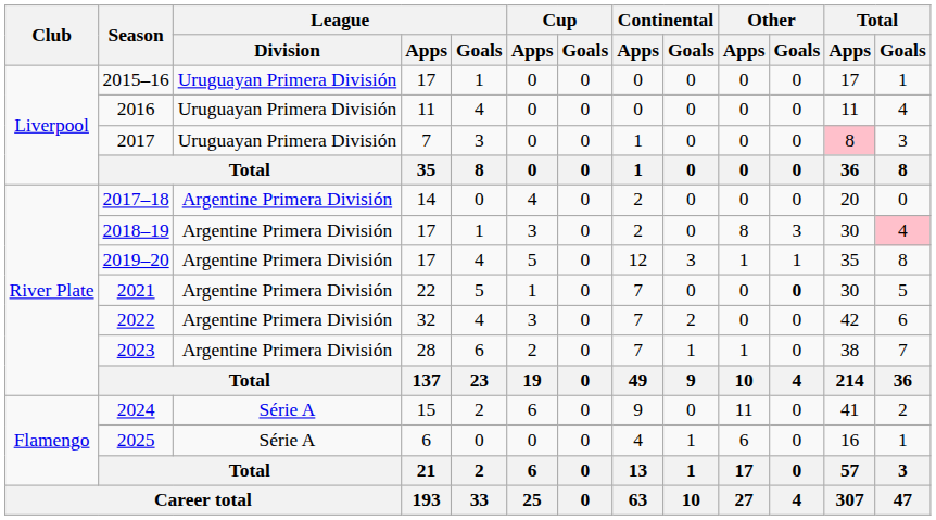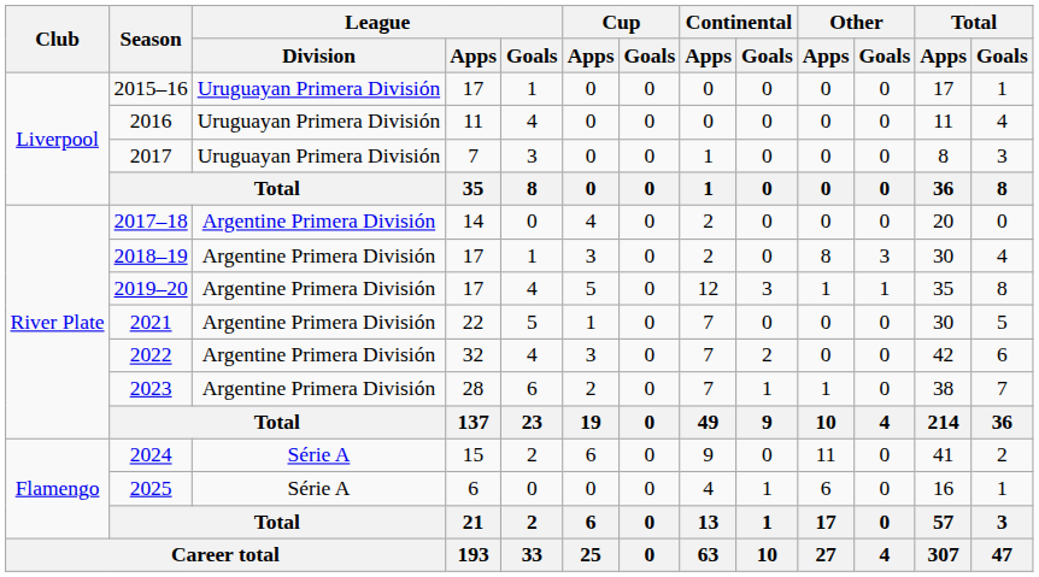2017 | Total / Apps: pink background -> no background
2018–19 | Total / Goals: pink background -> no background
2021 | Other / Goals: bold -> normal
